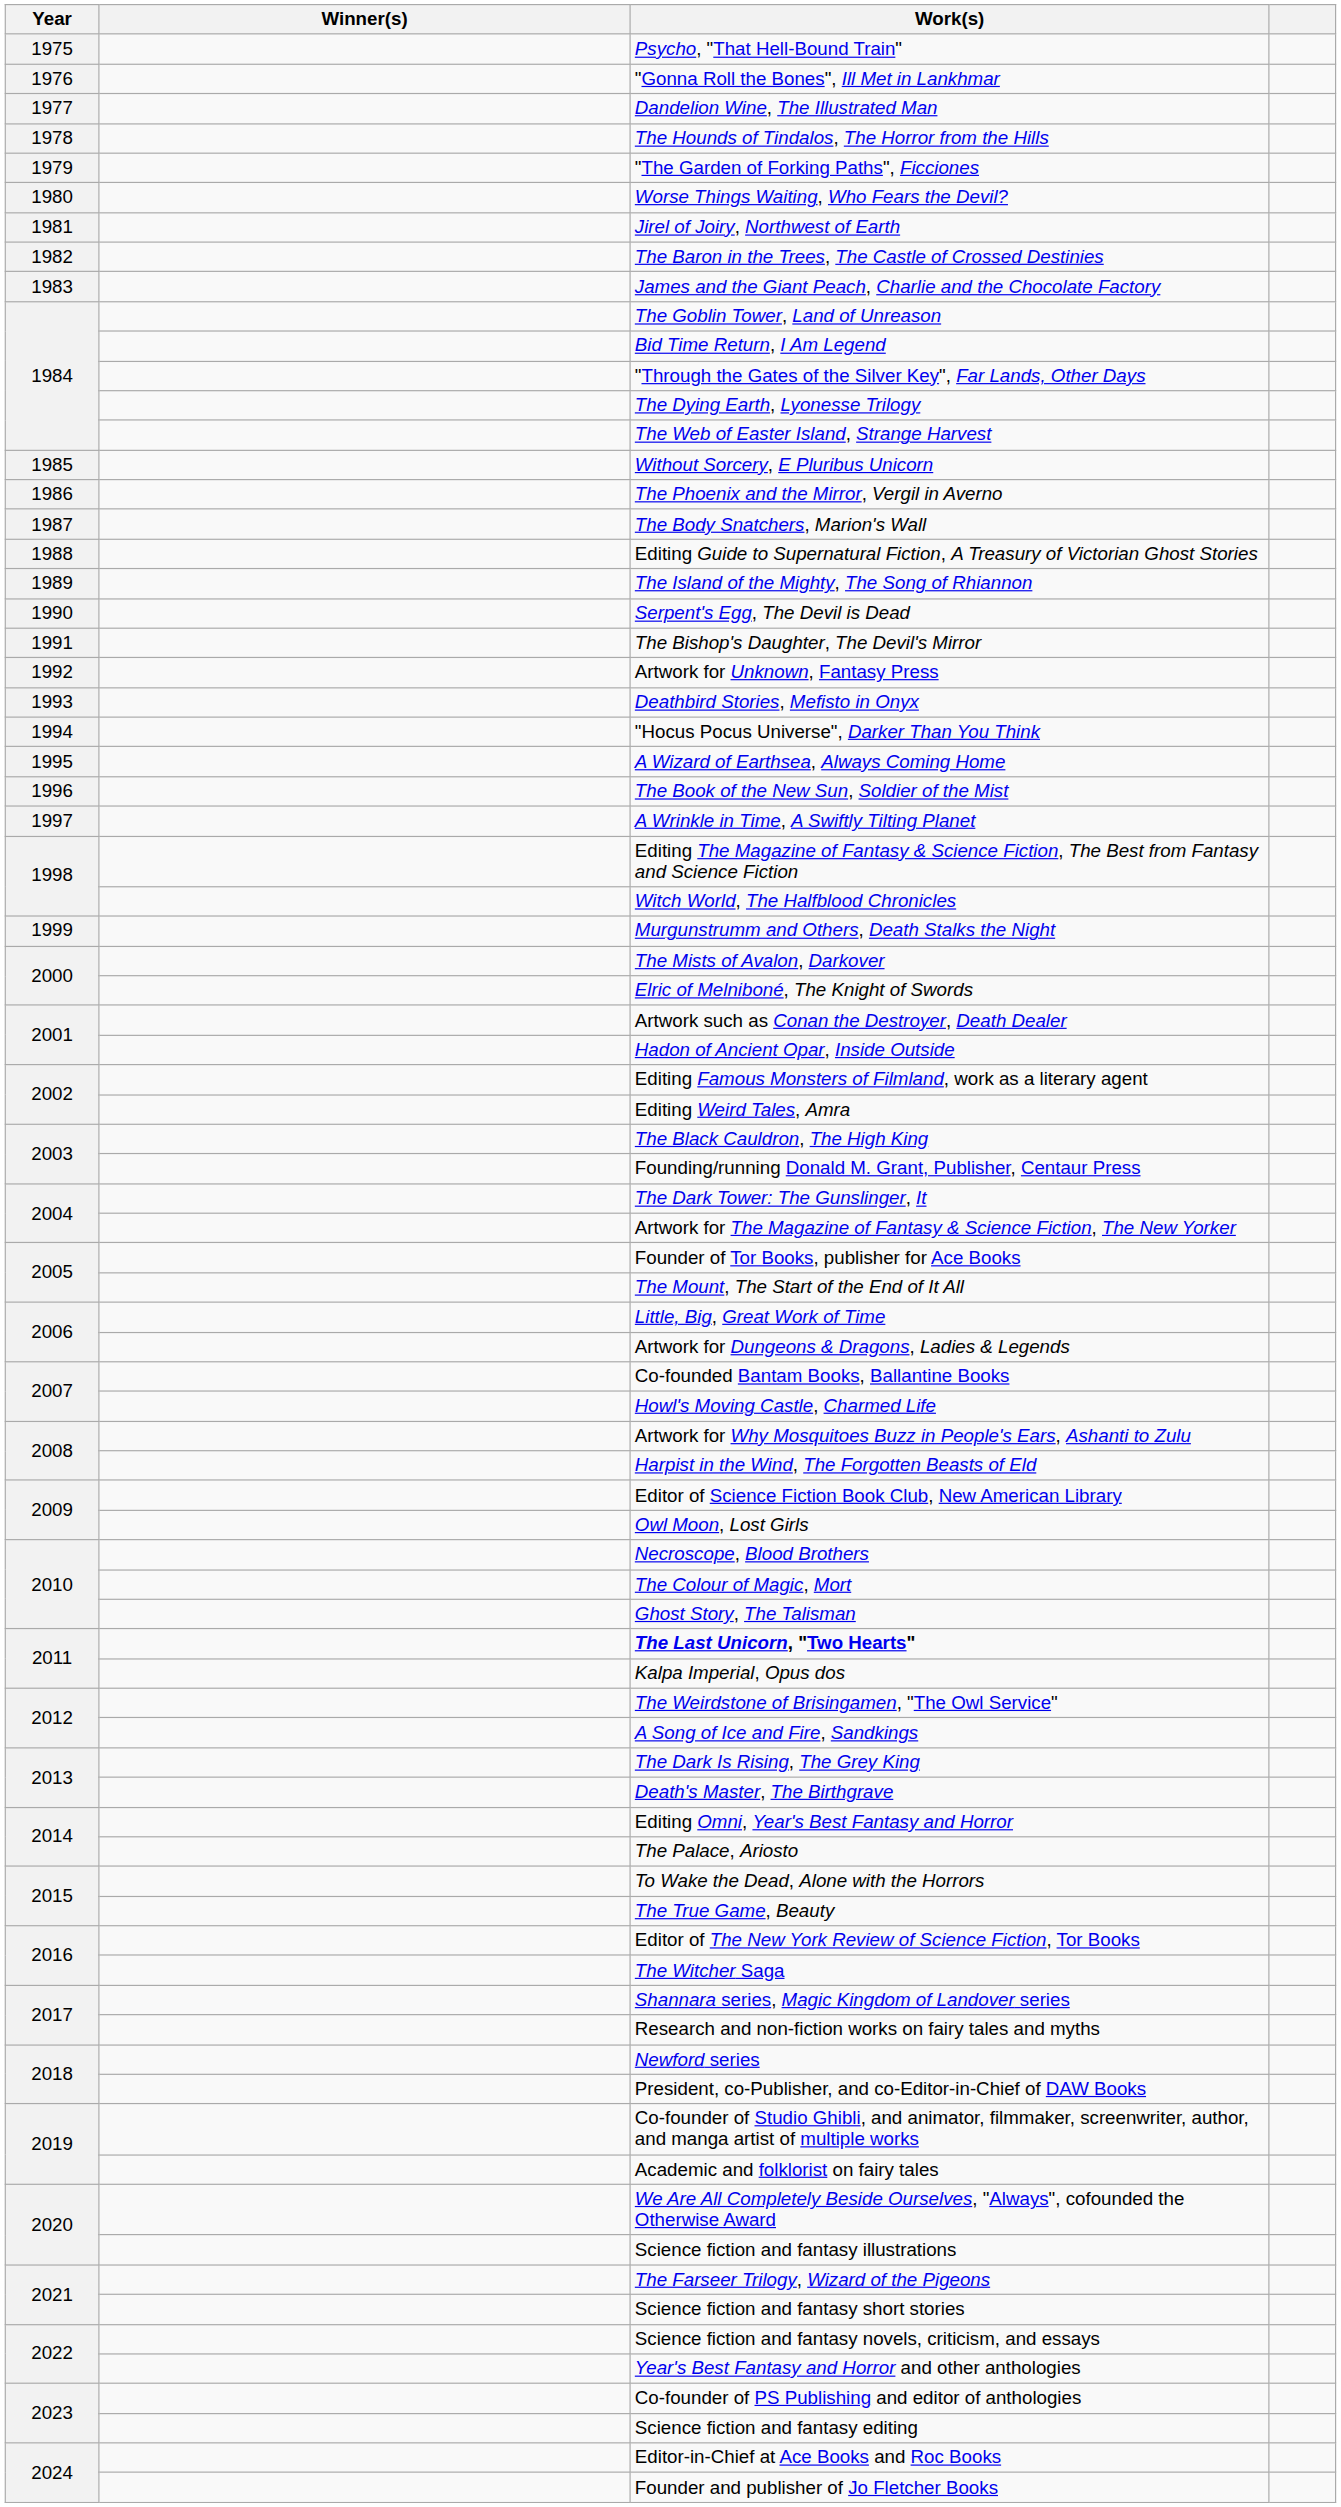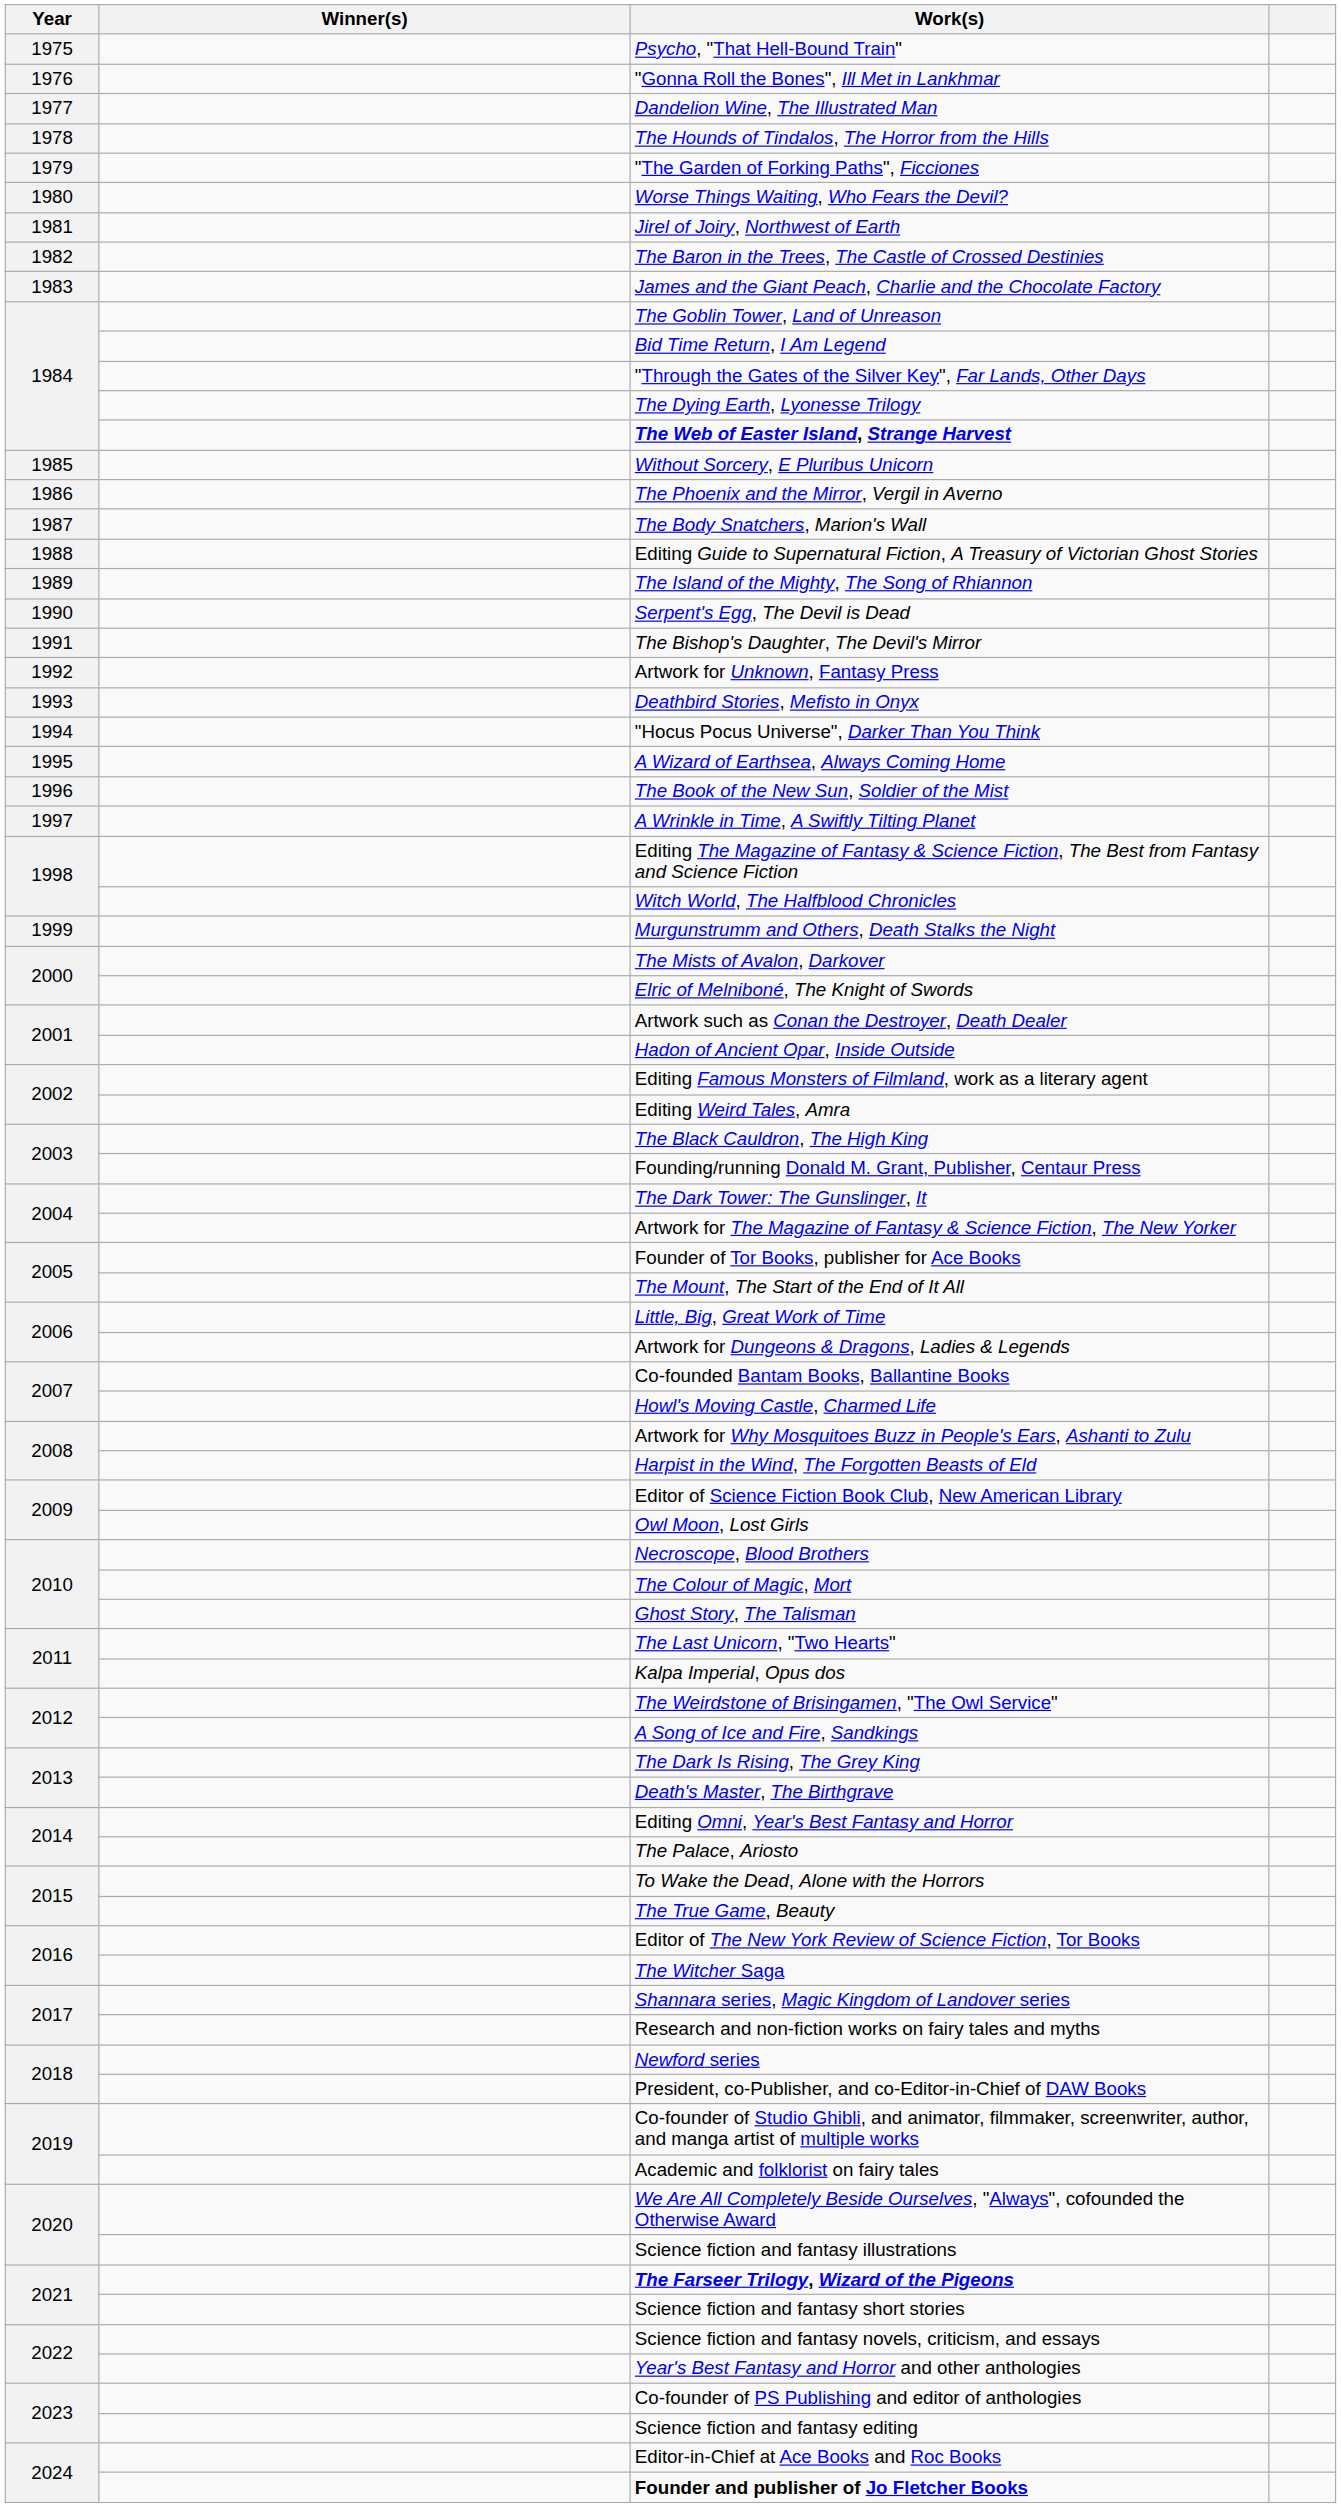The Web of Easter Island, Strange Harvest | Work(s): normal -> bold
The Last Unicorn, "Two Hearts" | Work(s): bold -> normal
The Farseer Trilogy, Wizard of the Pigeons | Work(s): normal -> bold
Founder and publisher of Jo Fletcher Books | Work(s): normal -> bold
